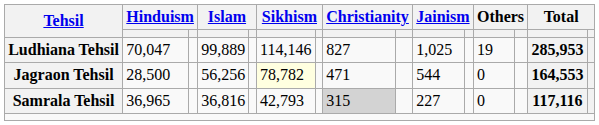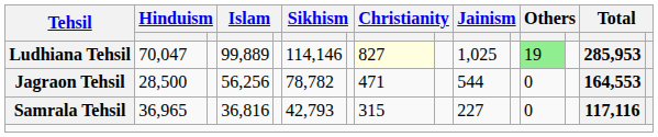Ludhiana Tehsil | column 8: no background -> lightyellow background
Ludhiana Tehsil | column 12: no background -> lightgreen background
Jagraon Tehsil | column 6: lightyellow background -> no background
Samrala Tehsil | column 8: lightgrey background -> no background
